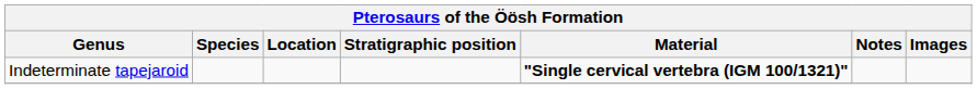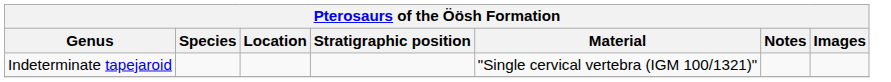Indeterminate tapejaroid | Material: bold -> normal
